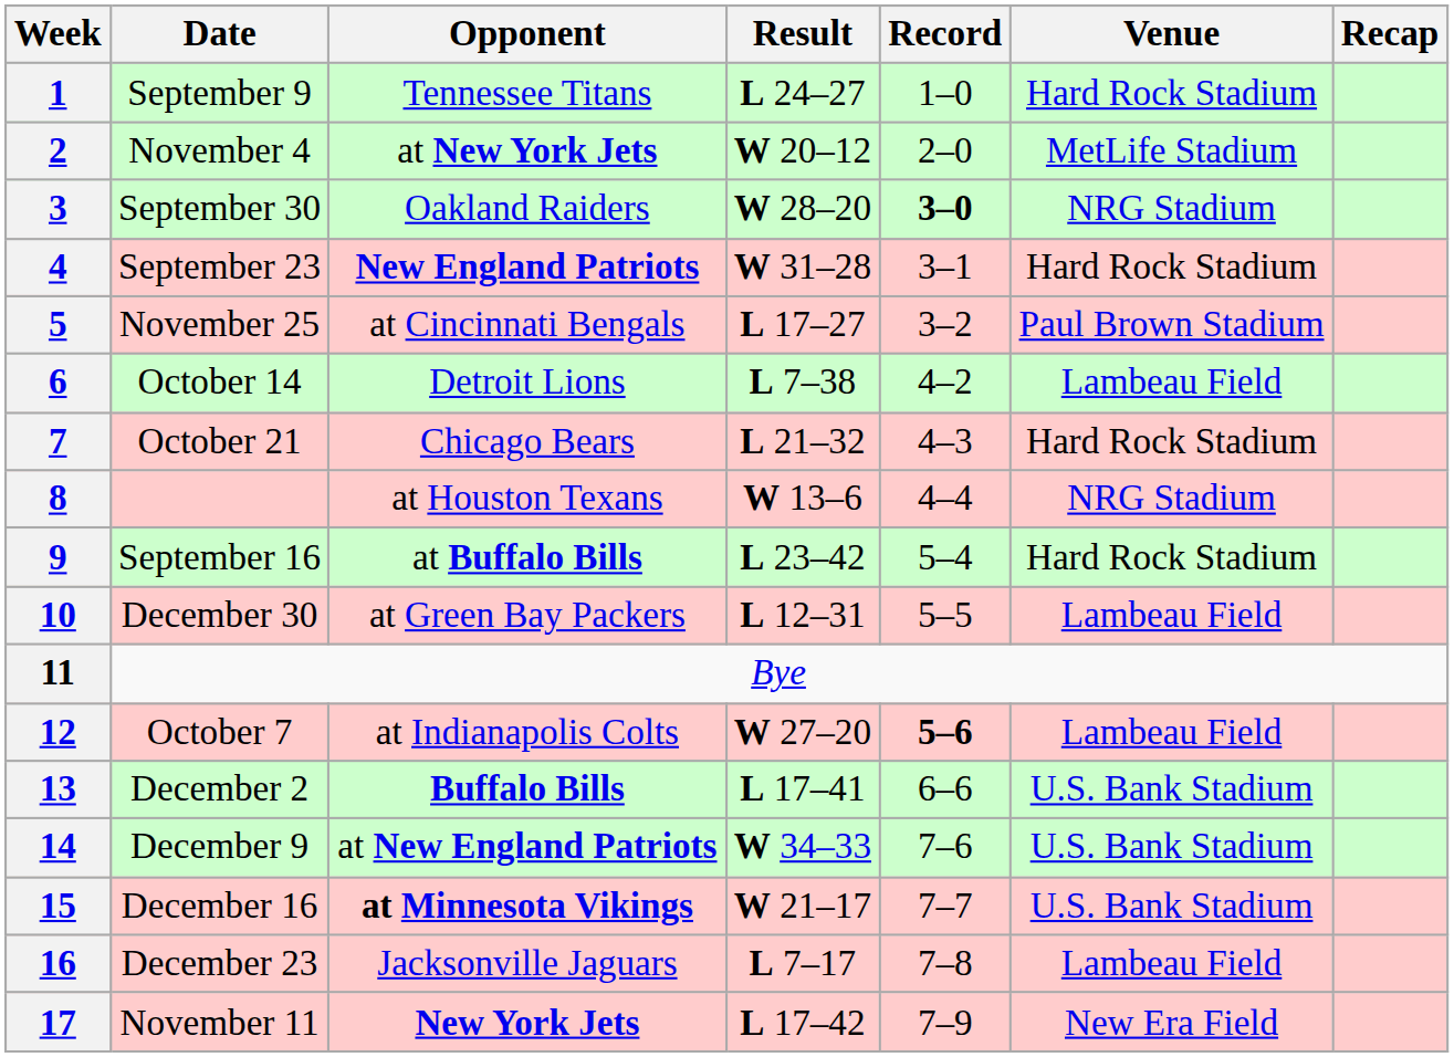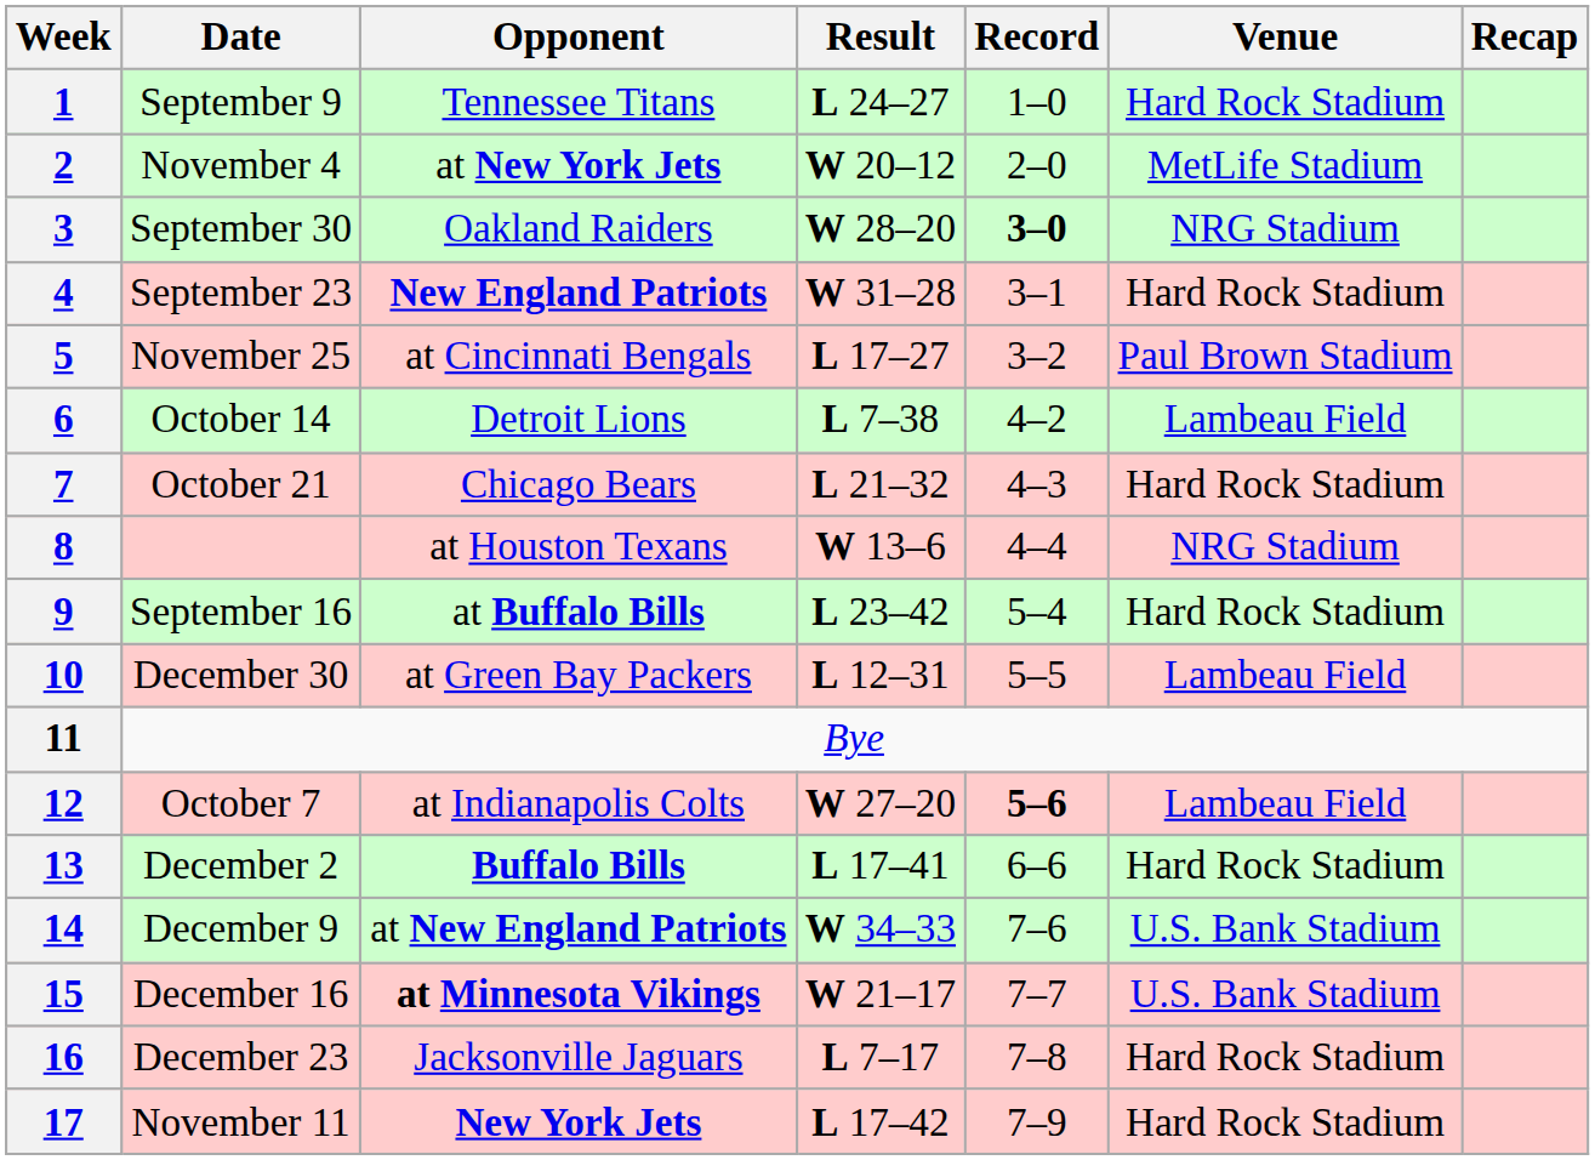13 | Venue: U.S. Bank Stadium -> Hard Rock Stadium
16 | Venue: Lambeau Field -> Hard Rock Stadium
17 | Venue: New Era Field -> Hard Rock Stadium
